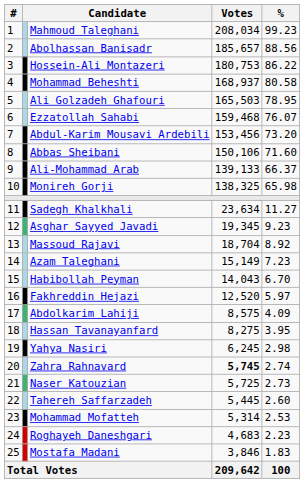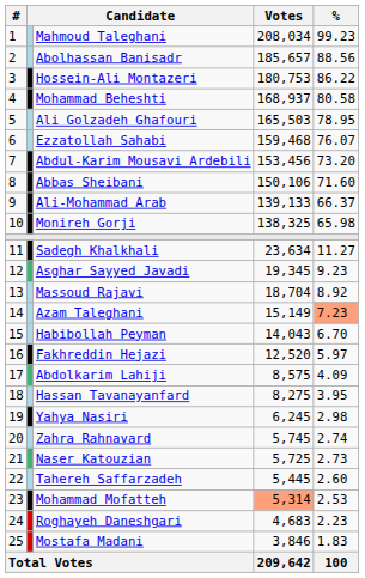Azam Taleghani | %: no background -> lightsalmon background
Zahra Rahnavard | Votes: bold -> normal
Mohammad Mofatteh | Votes: no background -> lightsalmon background
